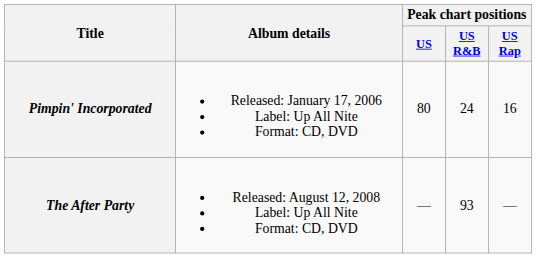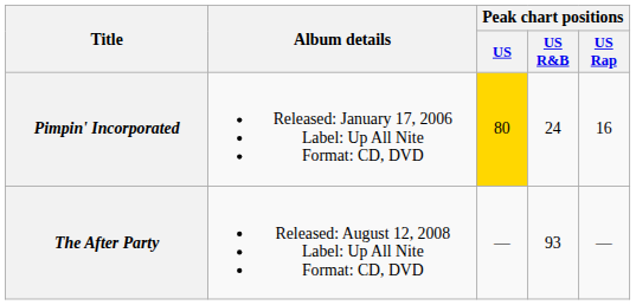row 3 | Peak chart positions / US: no background -> gold background
